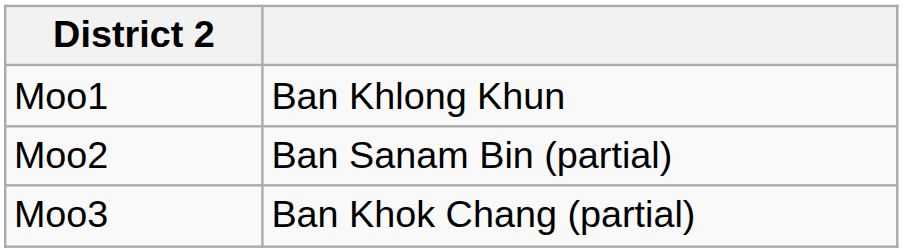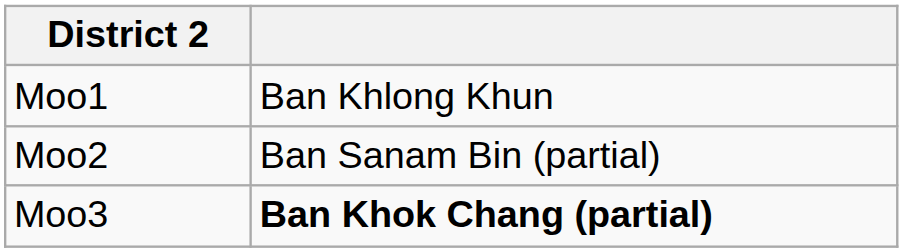Moo3 | column 2: normal -> bold
